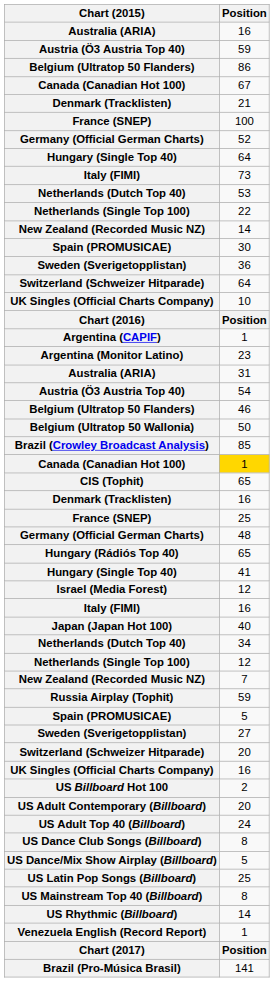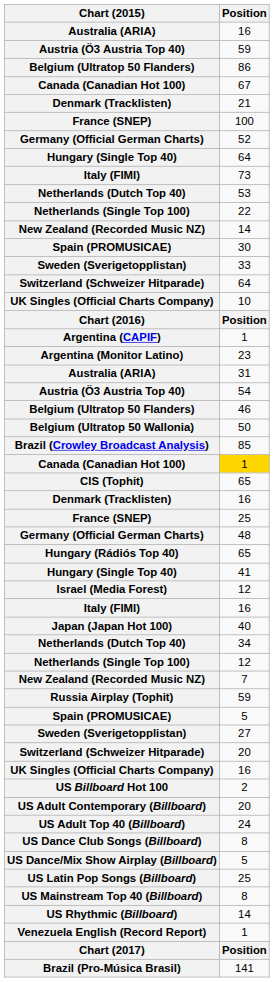row 15 | Position: 36 -> 33
